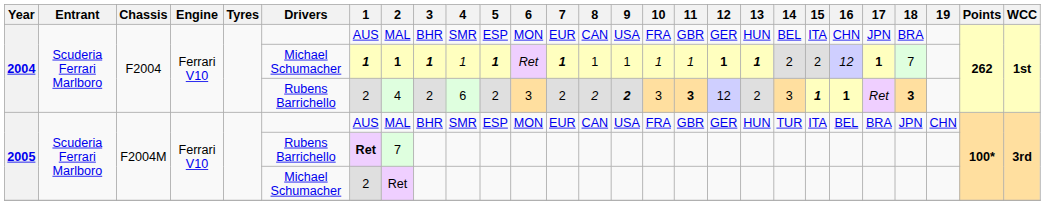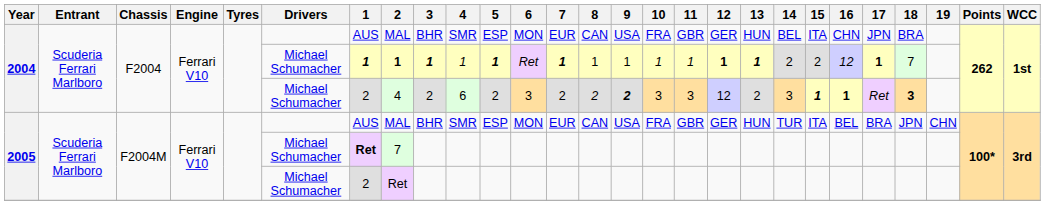row 4 | Drivers: Rubens Barrichello -> Michael Schumacher
row 4 | 11: bold -> normal
row 6 | Drivers: Rubens Barrichello -> Michael Schumacher
